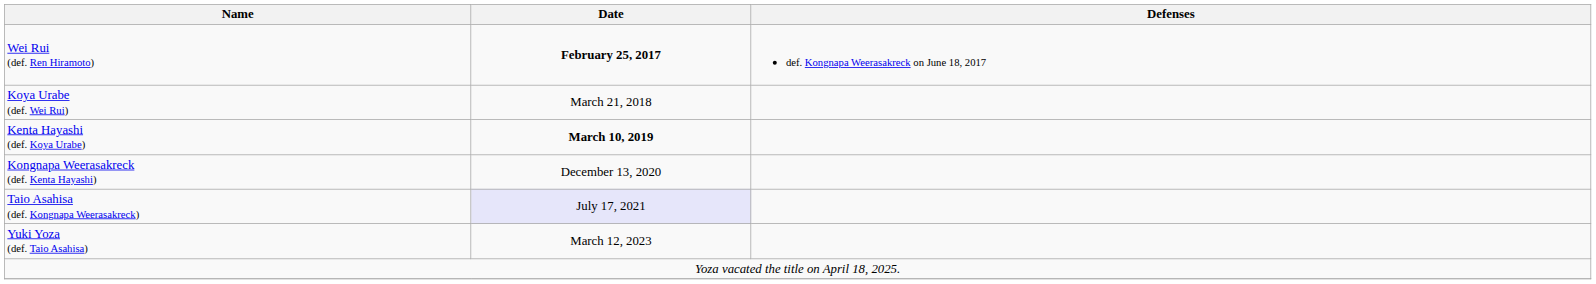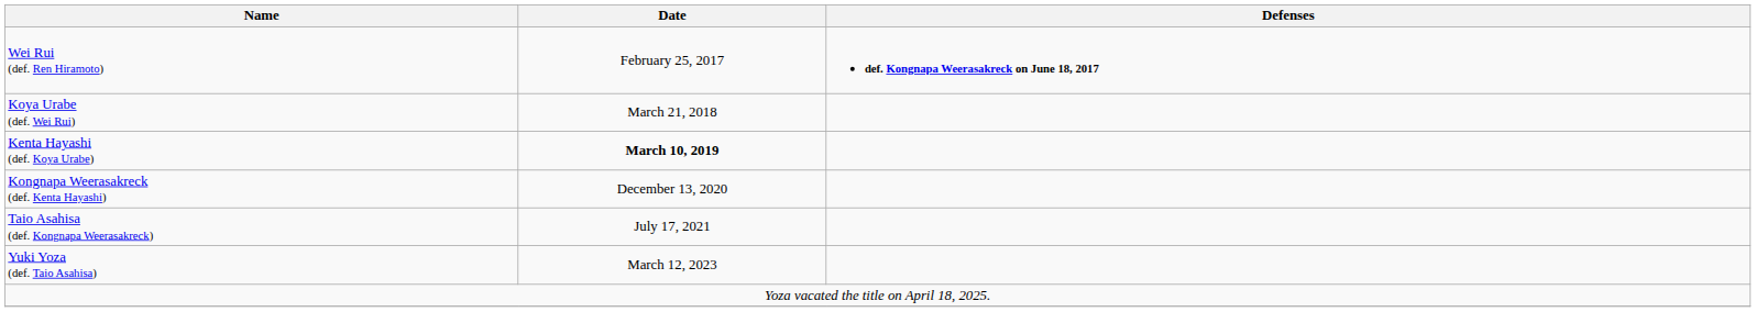Wei Rui (def. Ren Hiramoto) | Date: bold -> normal
Wei Rui (def. Ren Hiramoto) | Defenses: normal -> bold
Taio Asahisa (def. Kongnapa Weerasakreck) | Date: lavender background -> no background
